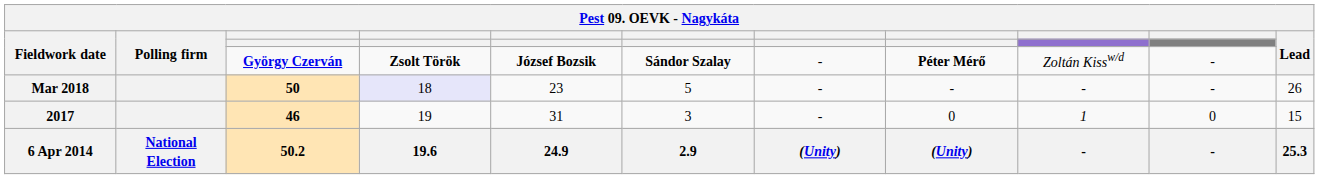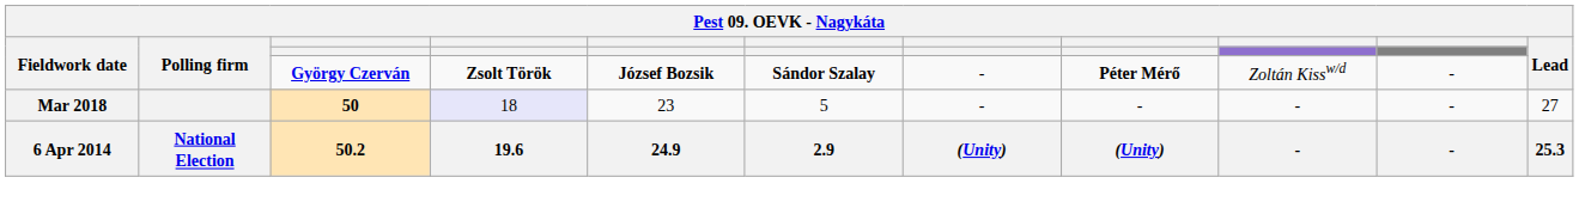Mar 2018 | Lead: 26 -> 27
- row: 2017 | 46 | 19 | 31 | 3 | - | 0 | 1 | 0 | 15
